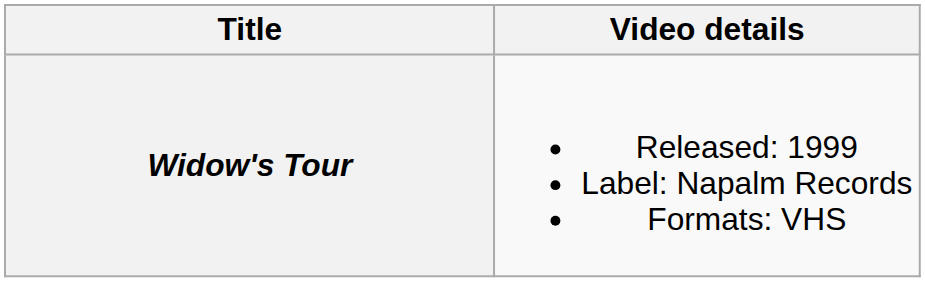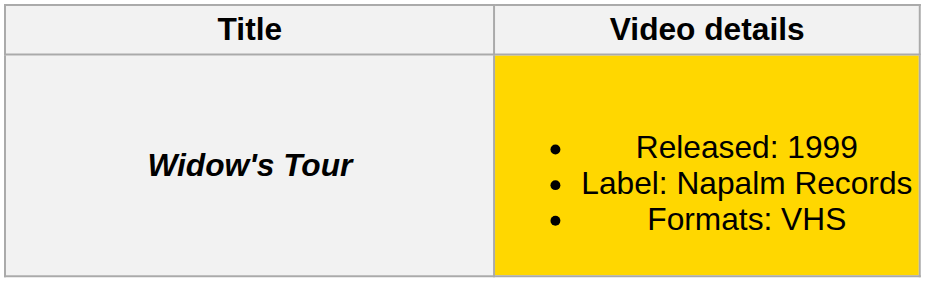Widow's Tour | Video details: no background -> gold background
